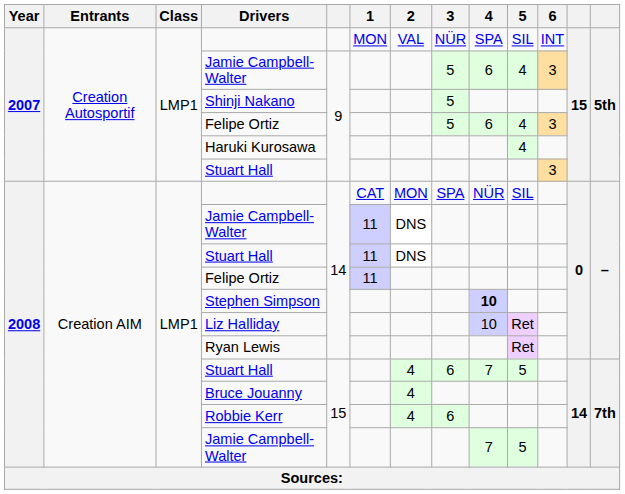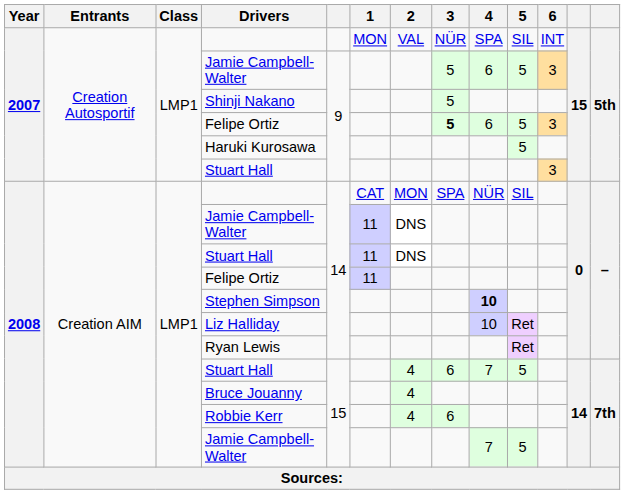2007 / Jamie Campbell-Walter | 5: 4 -> 5
2007 / Felipe Ortiz | 3: normal -> bold
2007 / Felipe Ortiz | 5: 4 -> 5
Haruki Kurosawa | 5: 4 -> 5
